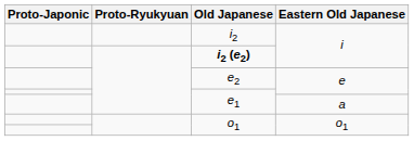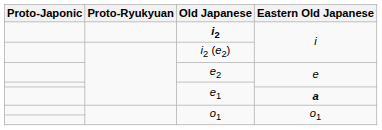i2 | Old Japanese: normal -> bold
i2 (e2) | Old Japanese: bold -> normal
e1 / a | Eastern Old Japanese: normal -> bold
